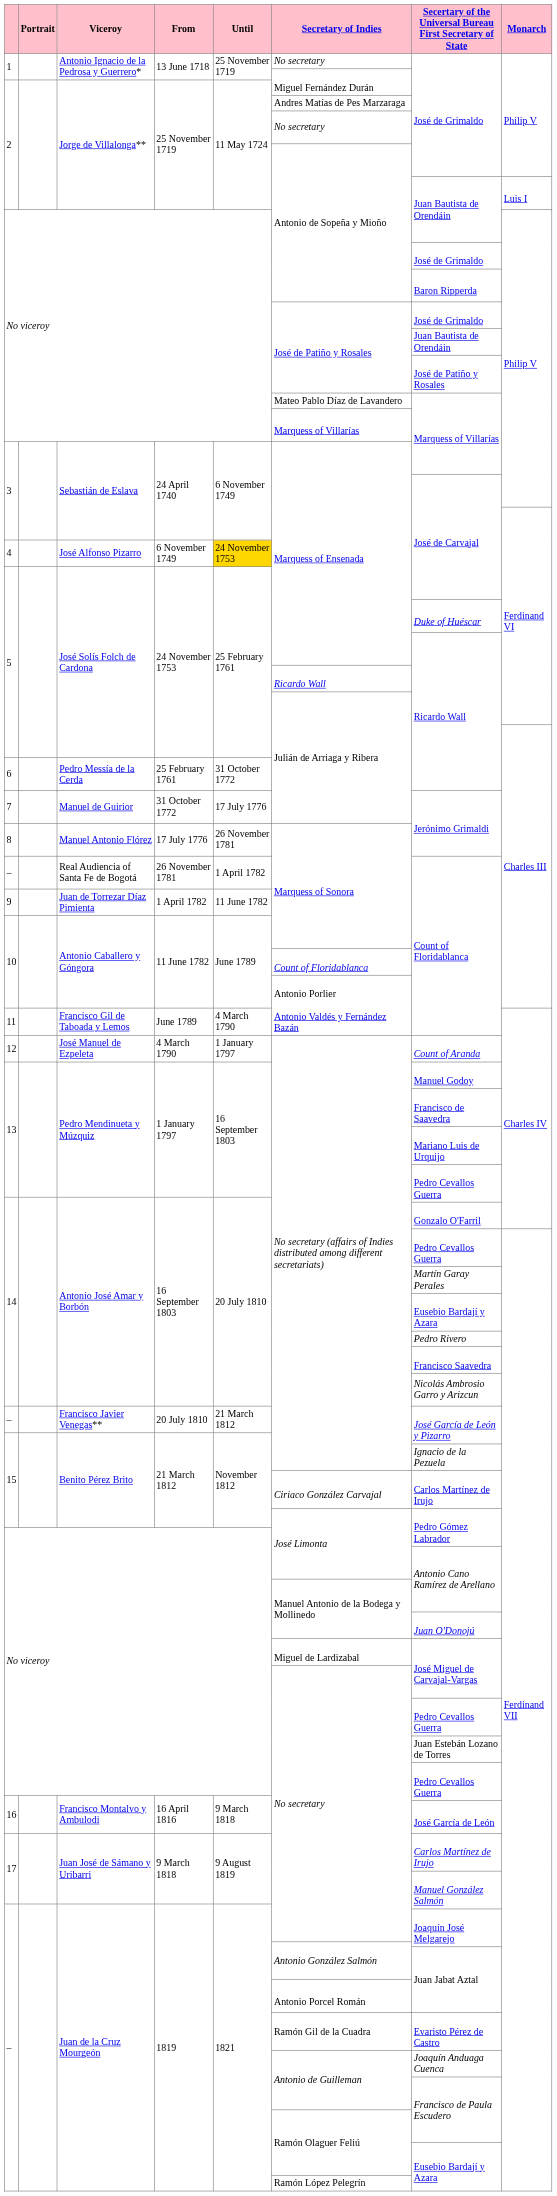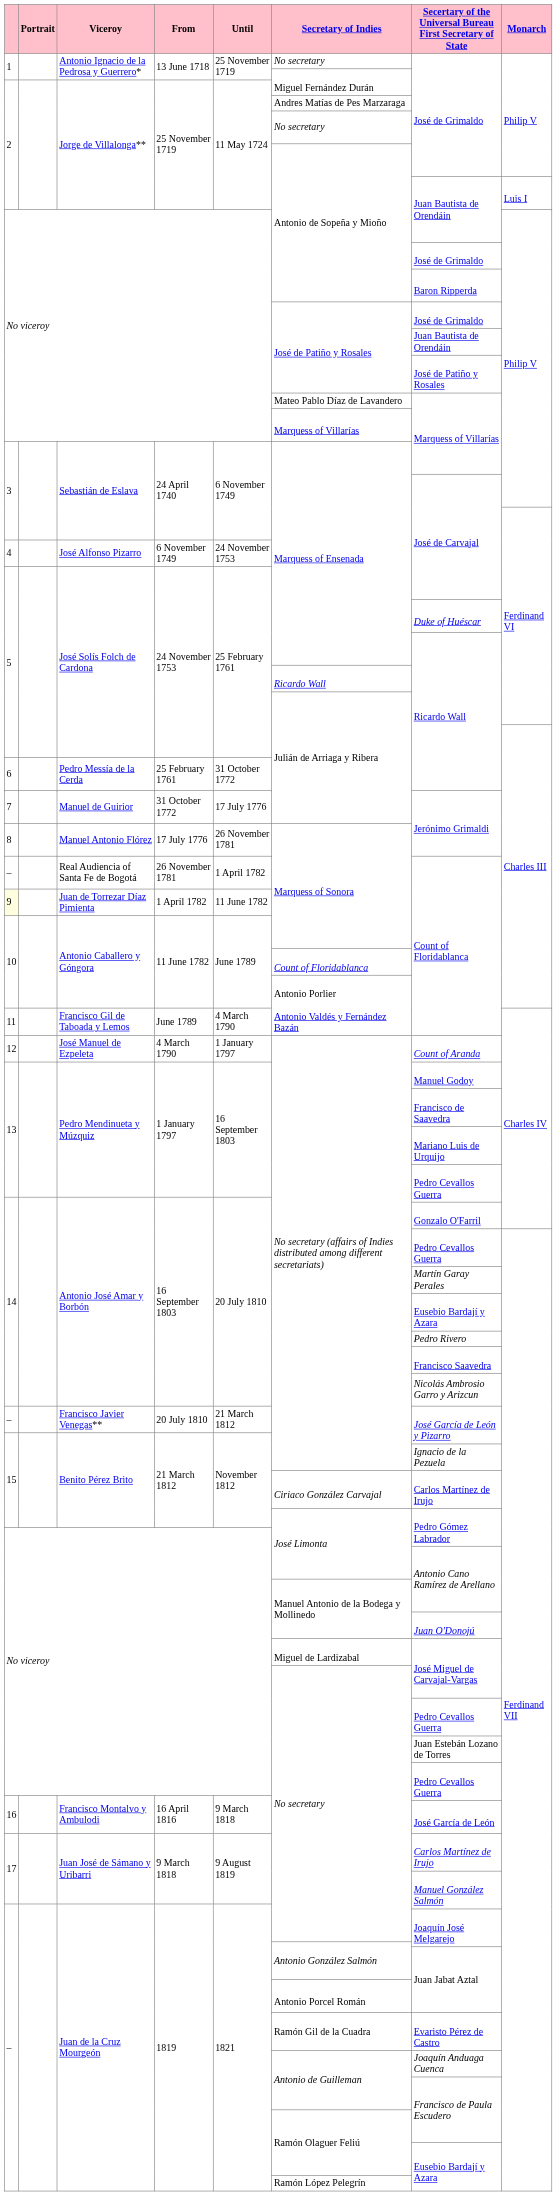José Alfonso Pizarro | Until: gold background -> no background
Juan de Torrezar Díaz Pimienta | column 1: no background -> lightyellow background
